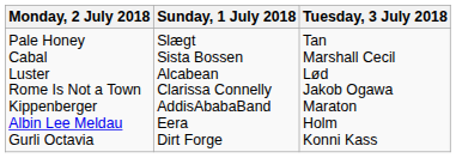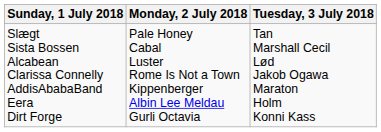columns swapped: Sunday, 1 July 2018 <-> Monday, 2 July 2018
